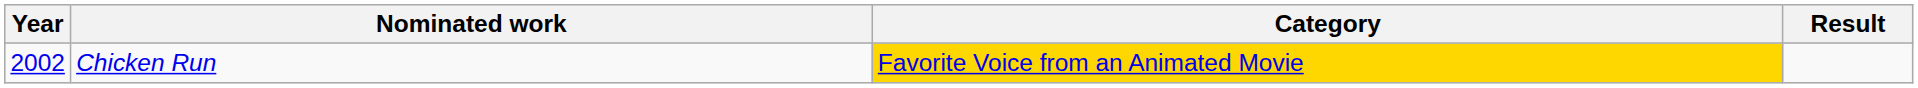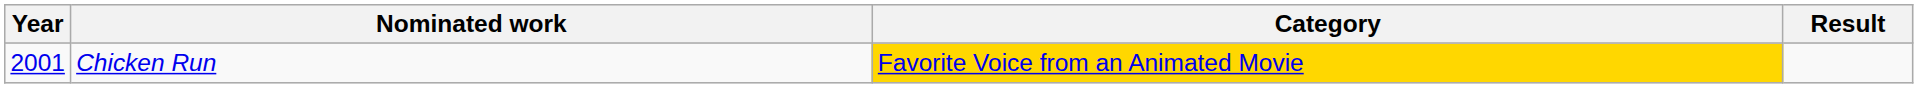Chicken Run | Year: 2002 -> 2001
